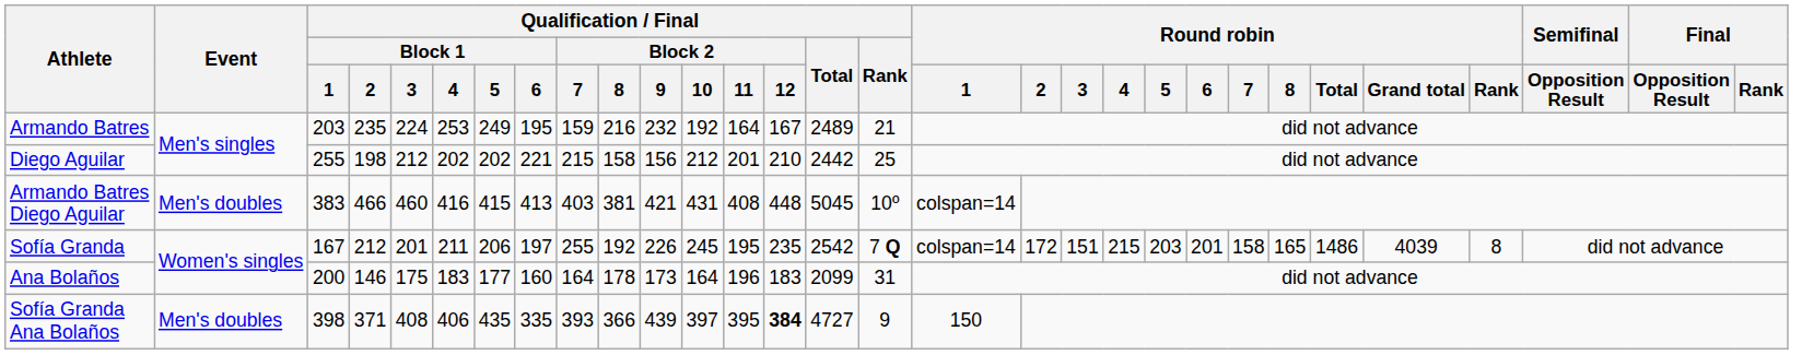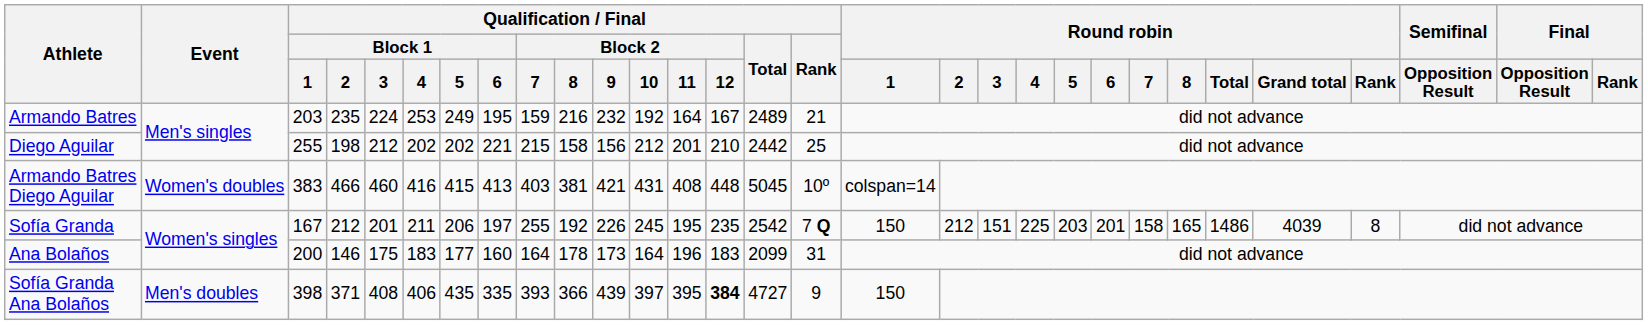Armando Batres Diego Aguilar | Event: Men's doubles -> Women's doubles
Sofía Granda | Round robin / 1: colspan=14 -> 150
Sofía Granda | Round robin / 2: 172 -> 212
Sofía Granda | Round robin / 4: 215 -> 225
